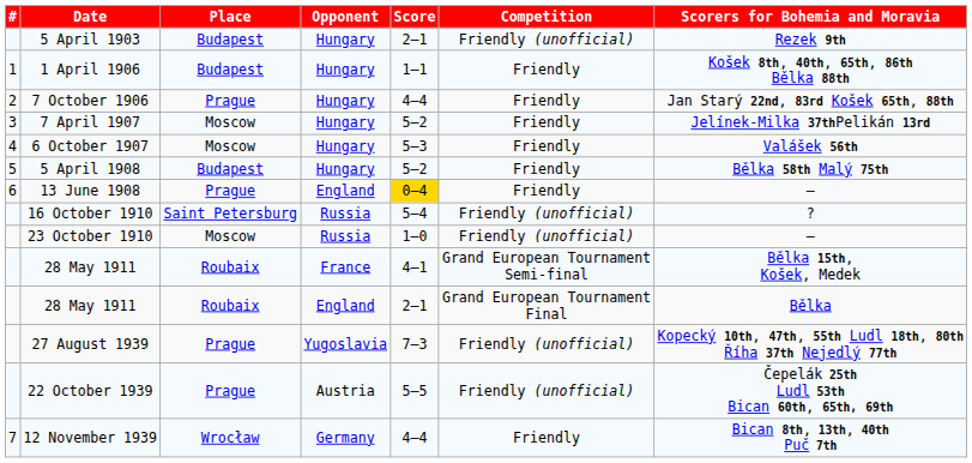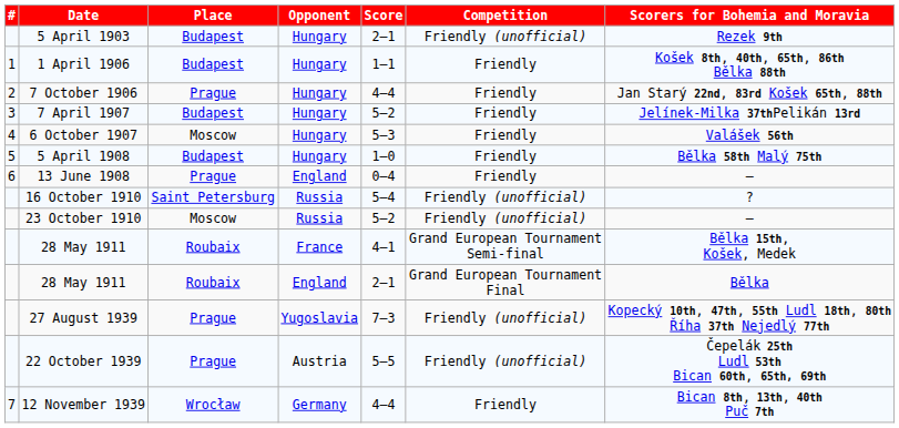7 April 1907 | Place: Moscow -> Budapest
5 April 1908 | Score: 5–2 -> 1–0
13 June 1908 | Score: gold background -> no background
23 October 1910 | Score: 1–0 -> 5–2
